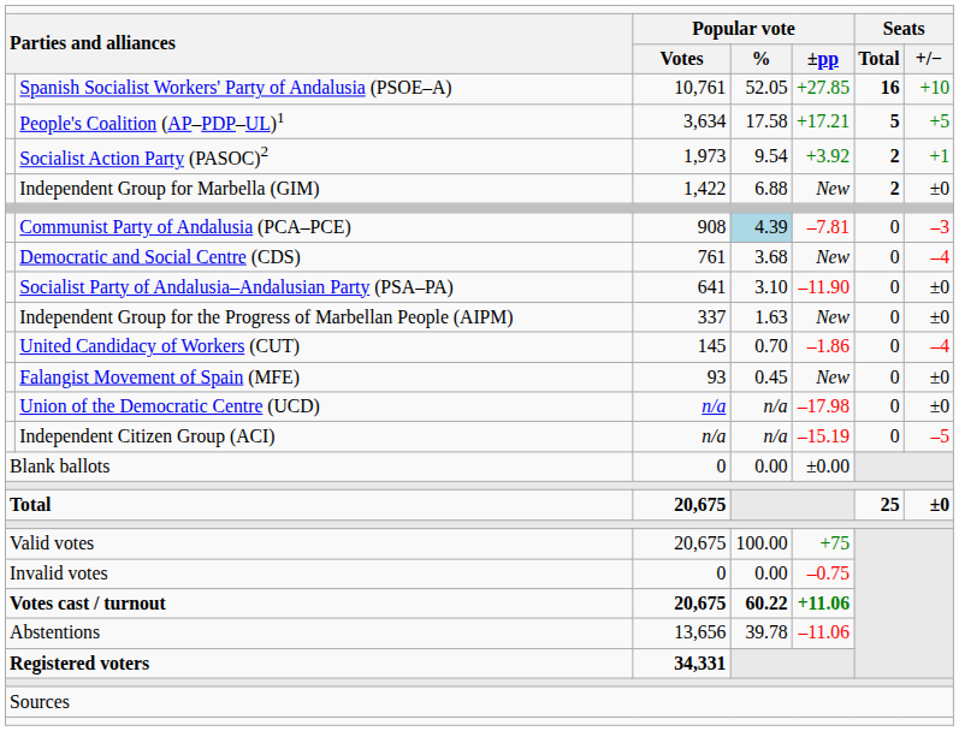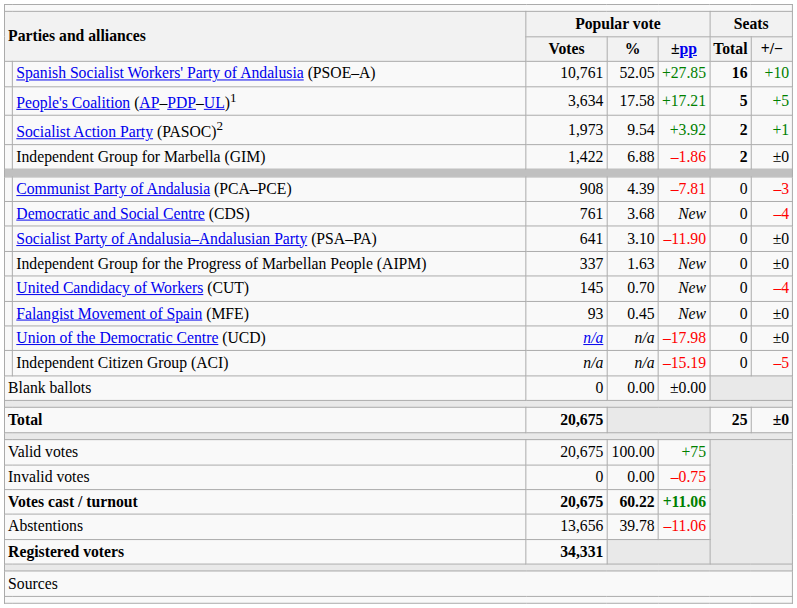Independent Group for Marbella (GIM) | column 5: New -> –1.86
Communist Party of Andalusia (PCA–PCE) | column 4: lightblue background -> no background
United Candidacy of Workers (CUT) | column 5: –1.86 -> New
